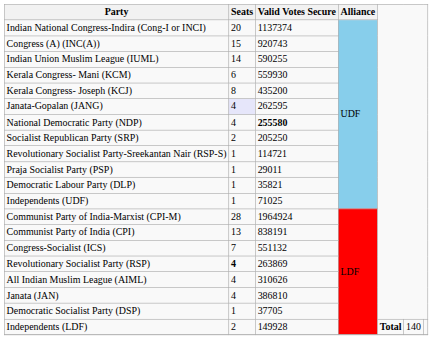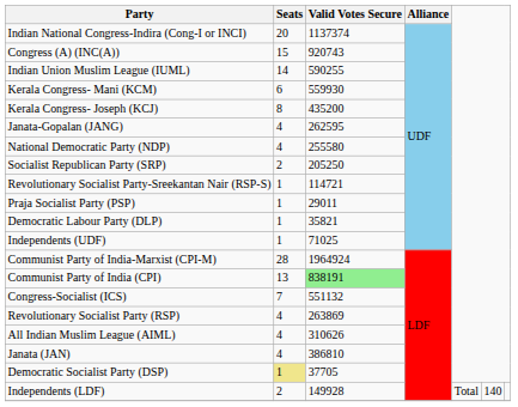Janata-Gopalan (JANG) | Seats: lavender background -> no background
National Democratic Party (NDP) | Valid Votes Secure: bold -> normal
Communist Party of India (CPI) | Valid Votes Secure: no background -> lightgreen background
Revolutionary Socialist Party (RSP) | Seats: bold -> normal
Democratic Socialist Party (DSP) | Seats: no background -> khaki background
Independents (LDF) | column 5: bold -> normal
